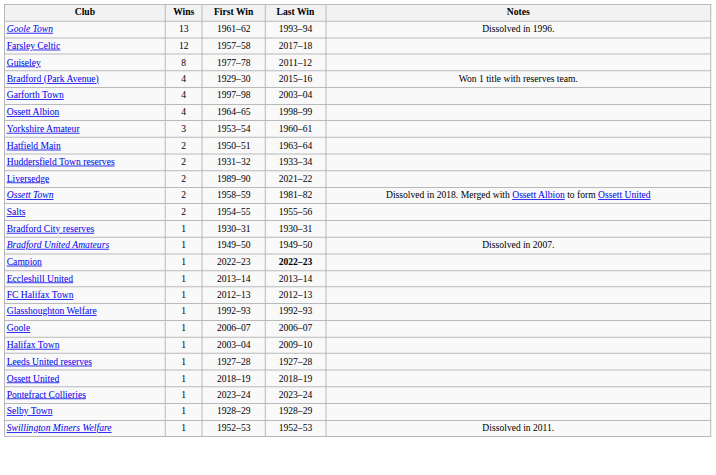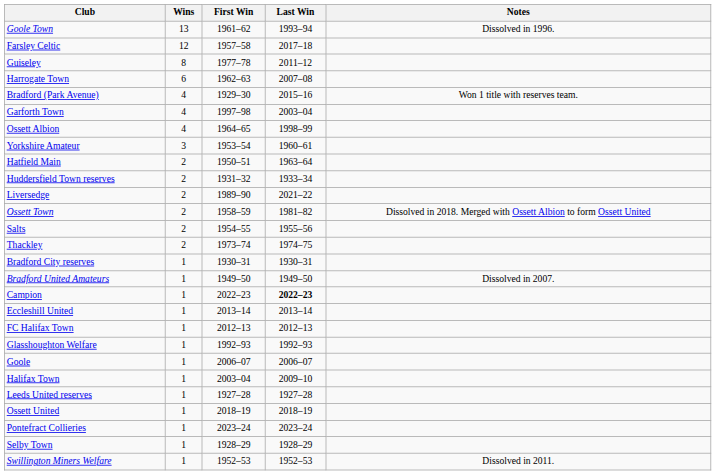+ row: Harrogate Town | 6 | 1962–63 | 2007–08
+ row: Thackley | 2 | 1973–74 | 1974–75
